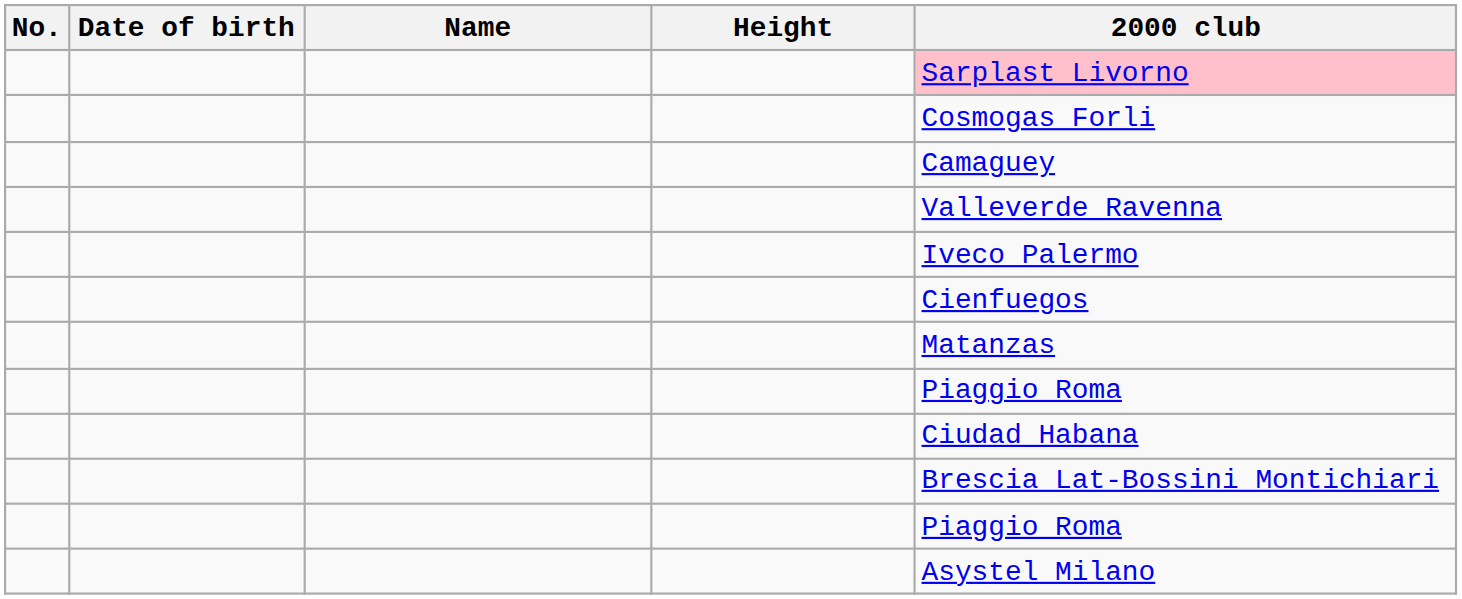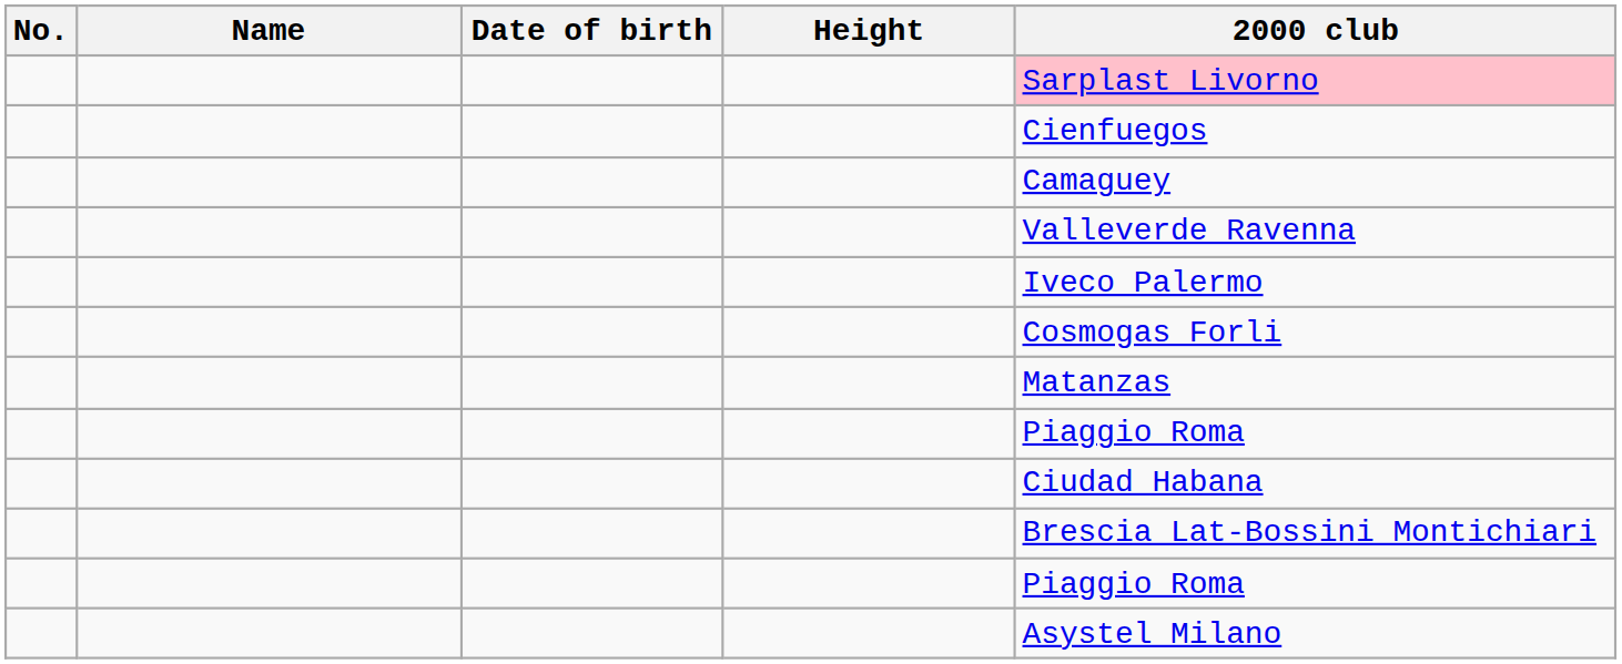columns swapped: Name <-> Date of birth
row 3 | 2000 club: Cosmogas Forli -> Cienfuegos
row 7 | 2000 club: Cienfuegos -> Cosmogas Forli
